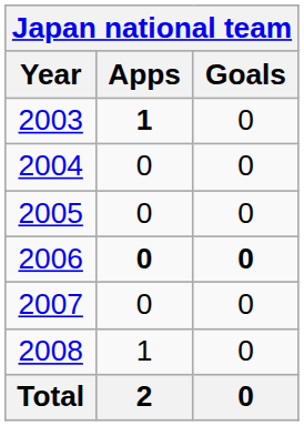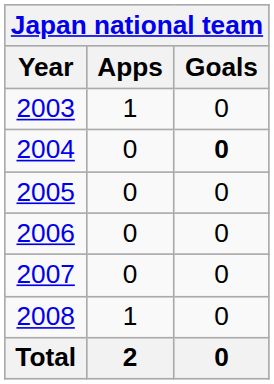2003 | Apps: bold -> normal
2004 | Goals: normal -> bold
2006 | Apps: bold -> normal
2006 | Goals: bold -> normal
